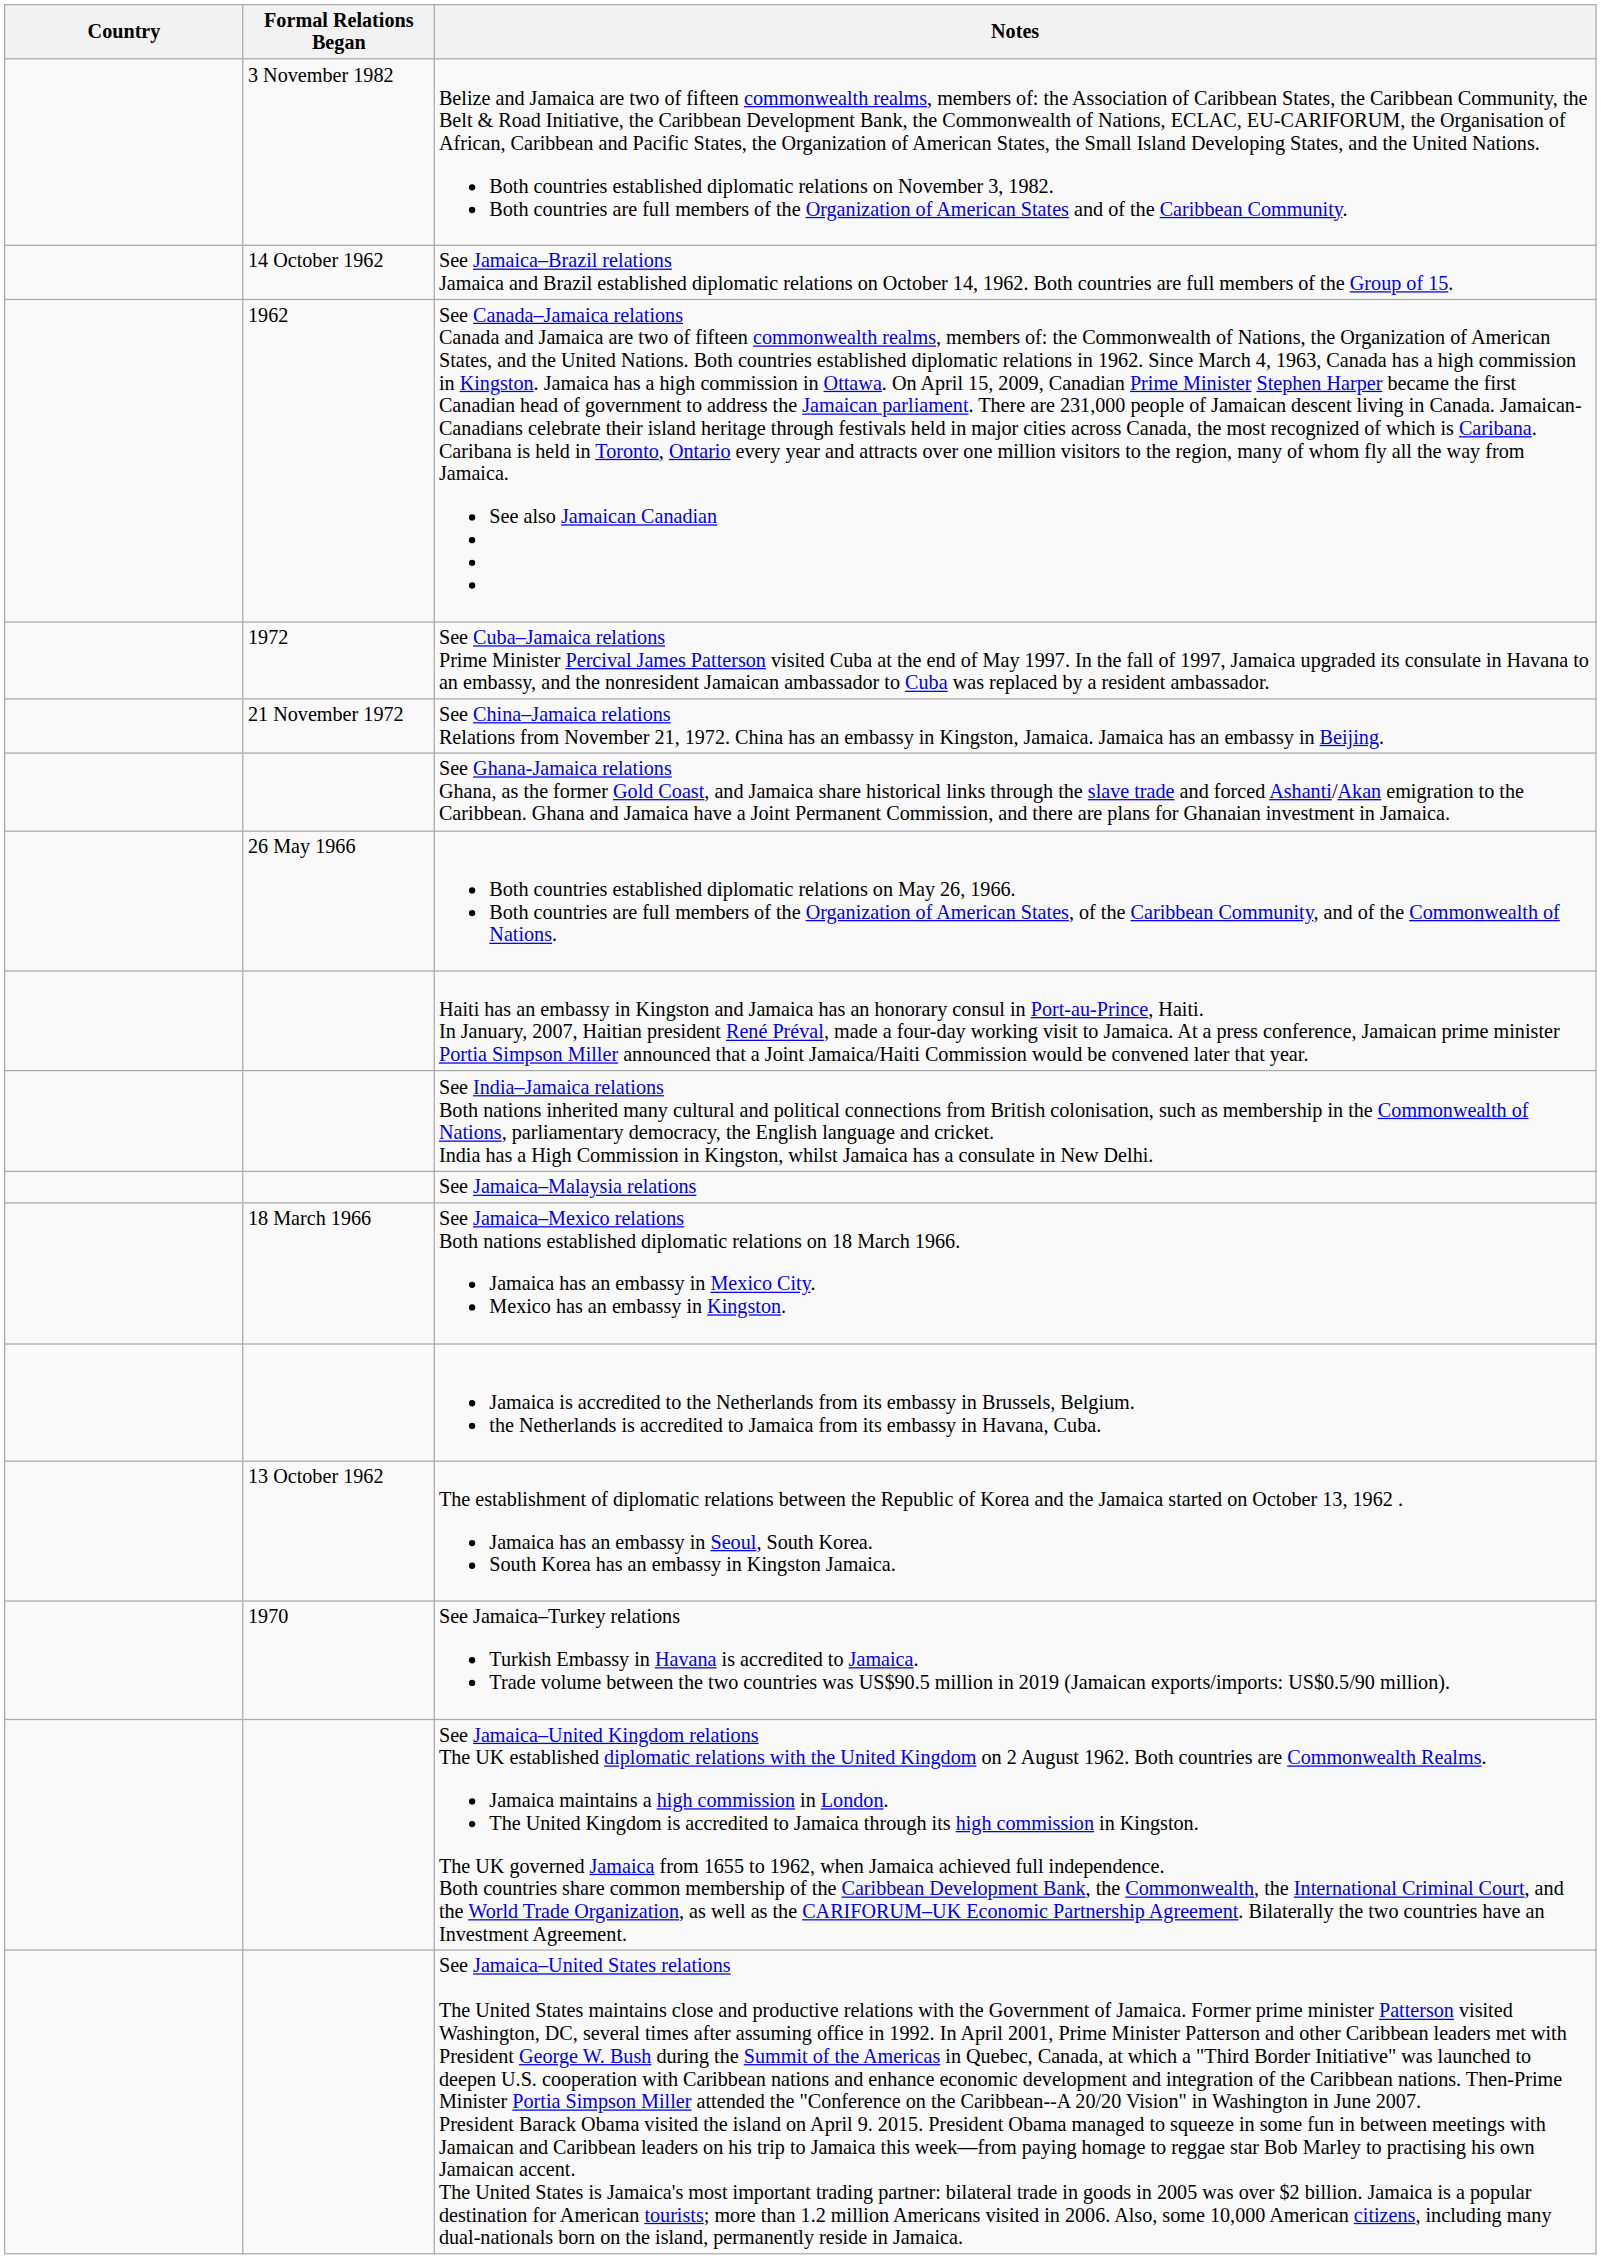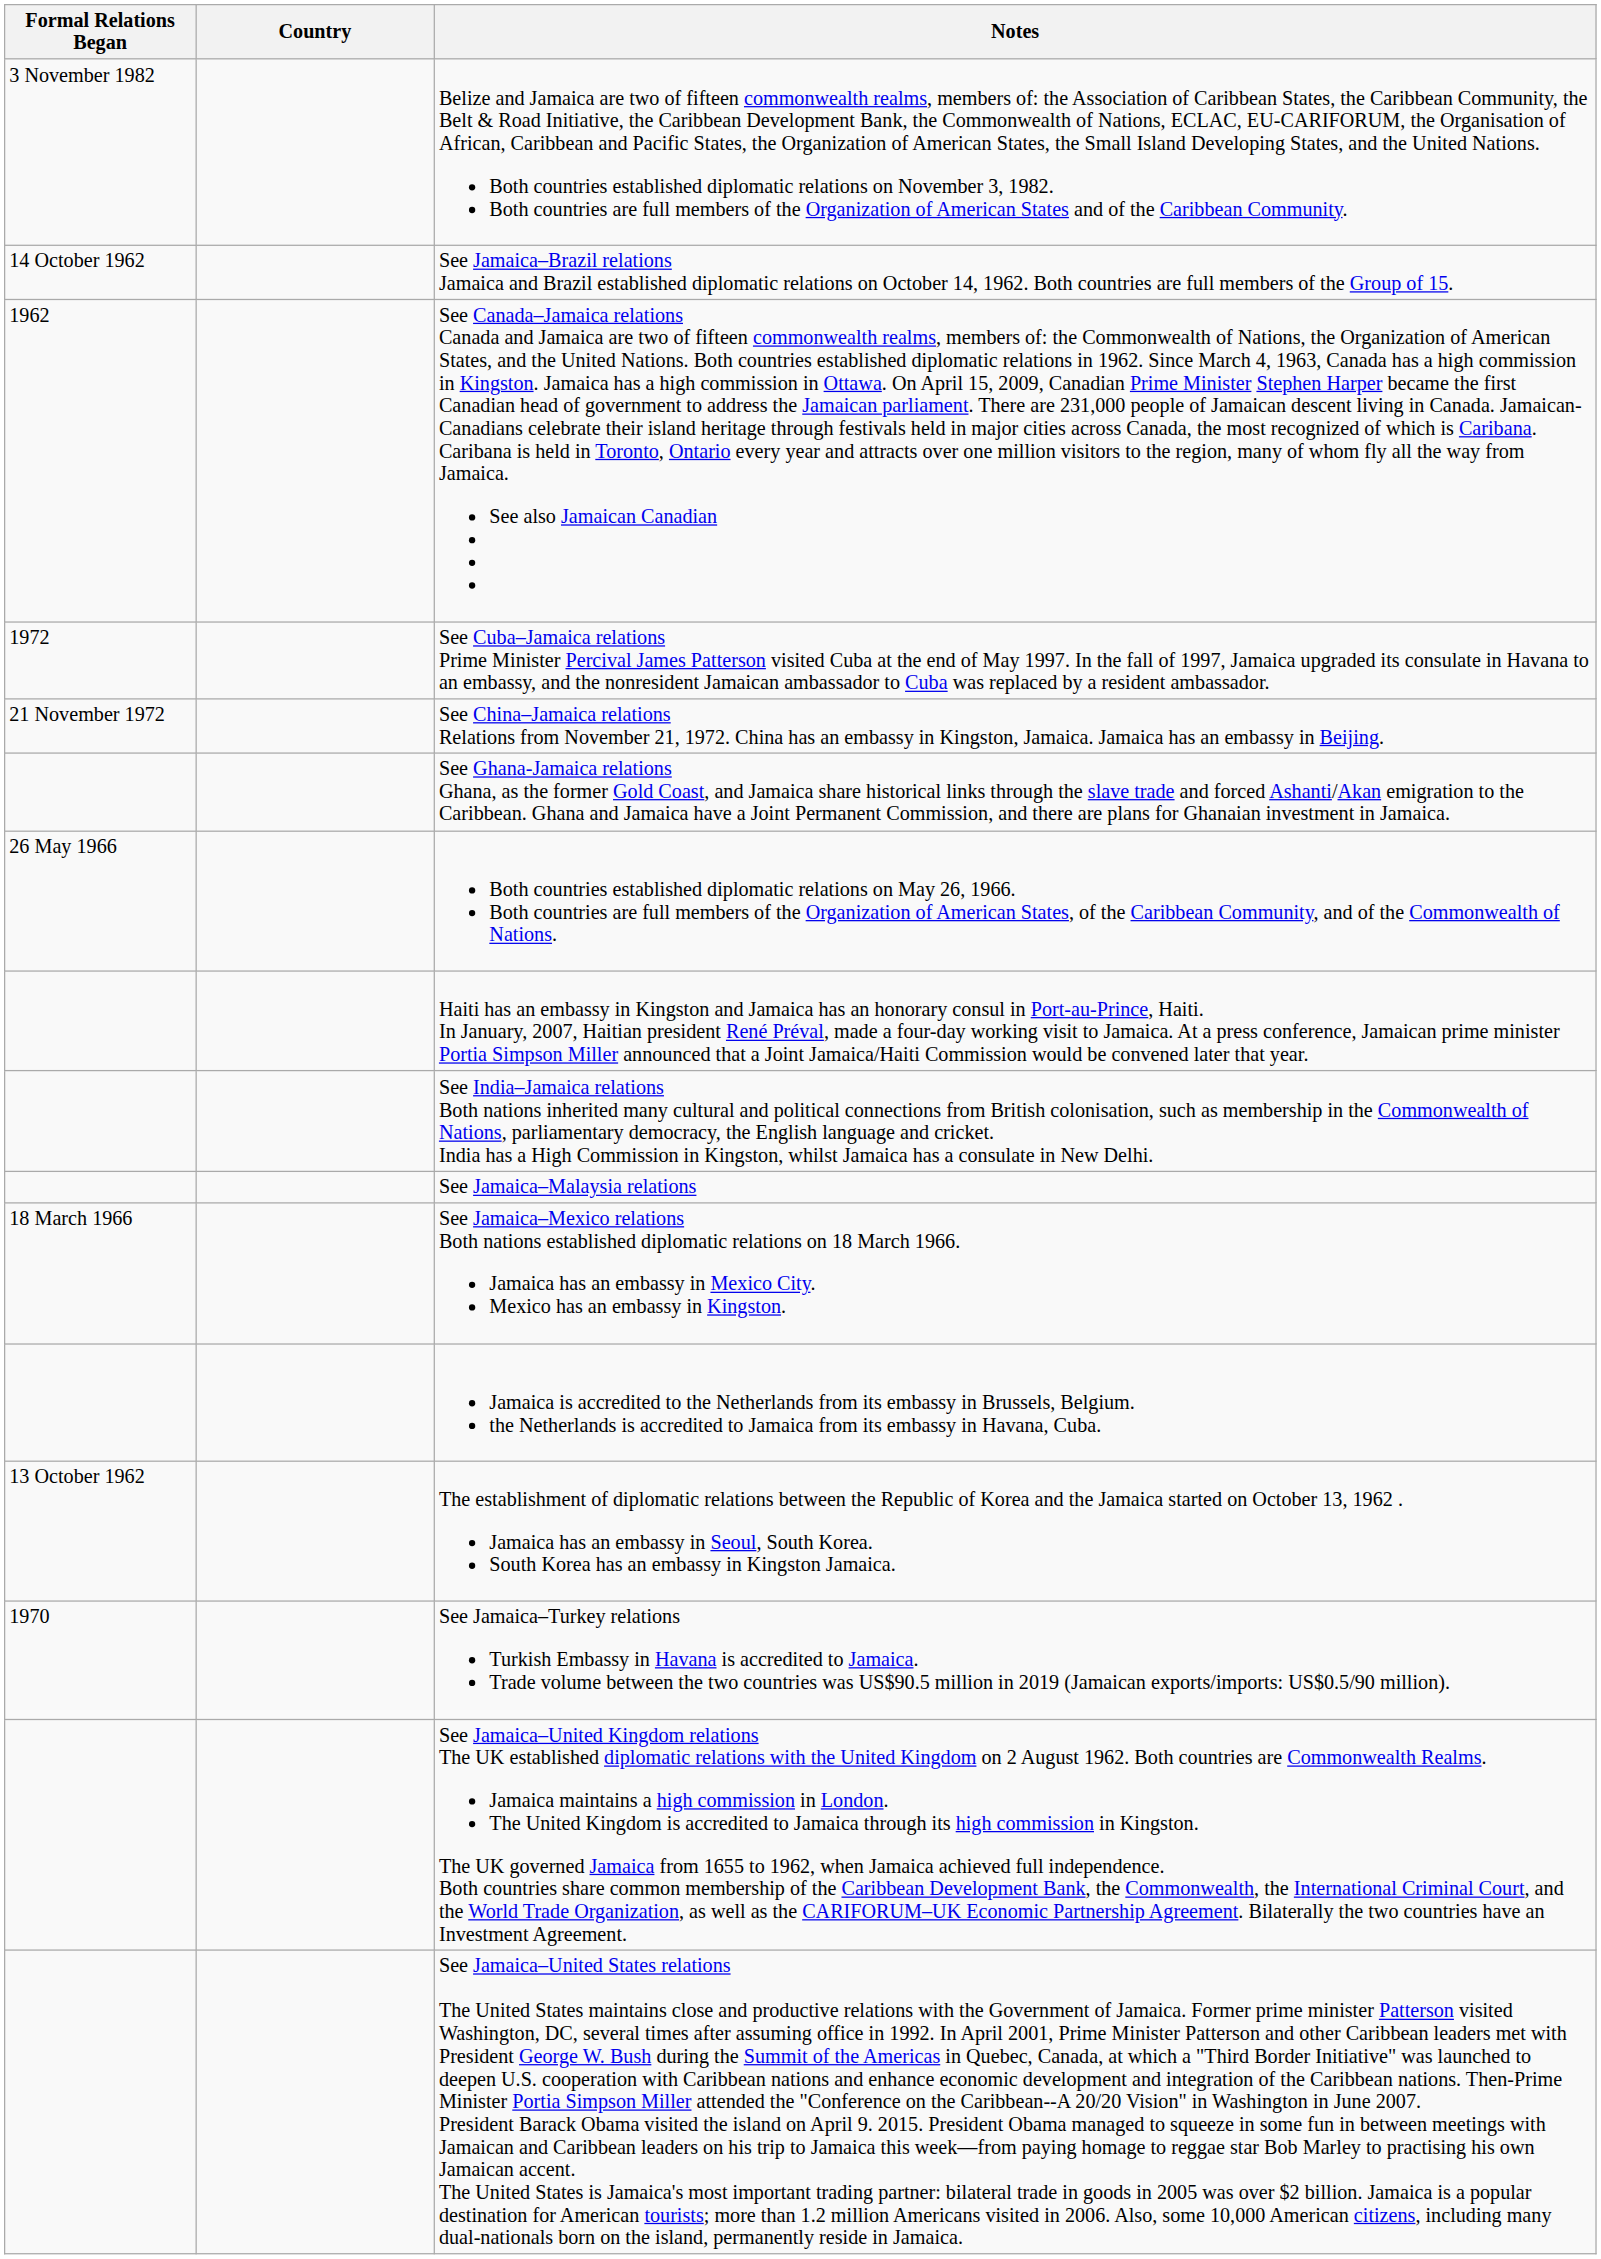columns swapped: Country <-> Formal Relations Began
